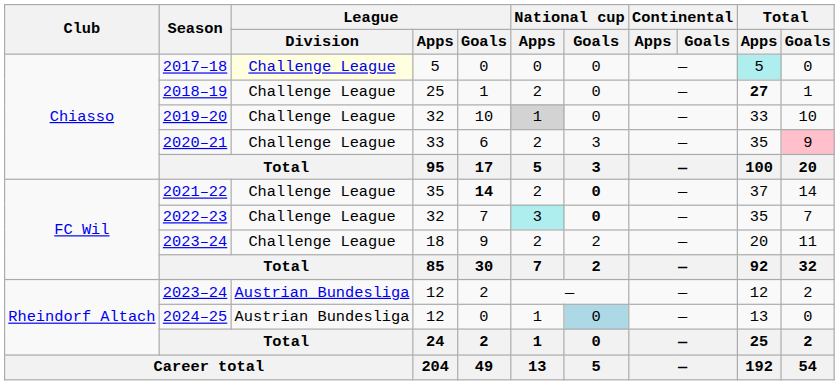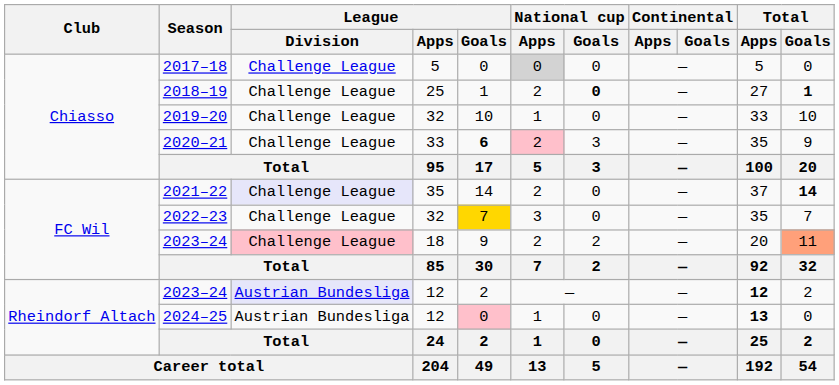2017–18 | League / Division: lightyellow background -> no background
2017–18 | National cup / Apps: no background -> lightgrey background
2017–18 | Total / Apps: paleturquoise background -> no background
2018–19 | National cup / Goals: normal -> bold
2018–19 | Total / Apps: bold -> normal
2018–19 | Total / Goals: normal -> bold
2019–20 | National cup / Apps: lightgrey background -> no background
2020–21 | League / Goals: normal -> bold
2020–21 | National cup / Apps: no background -> pink background
2020–21 | Total / Goals: pink background -> no background
2021–22 | League / Division: no background -> lavender background
2021–22 | League / Goals: bold -> normal
2021–22 | National cup / Goals: bold -> normal
2021–22 | Total / Goals: normal -> bold
2022–23 | League / Goals: no background -> gold background
2022–23 | National cup / Apps: paleturquoise background -> no background
2022–23 | National cup / Goals: bold -> normal
2023–24 / 18 | League / Division: no background -> pink background
2023–24 / 18 | Total / Goals: no background -> lightsalmon background
2023–24 / 12 | League / Division: no background -> lavender background
2023–24 / 12 | Total / Apps: normal -> bold
2024–25 | League / Goals: no background -> pink background
2024–25 | National cup / Goals: lightblue background -> no background
2024–25 | Total / Apps: normal -> bold
